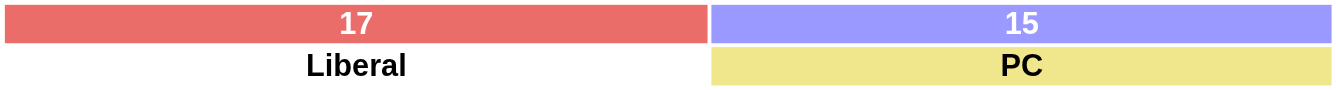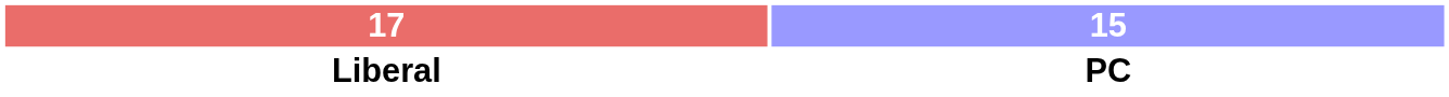Liberal | 15: khaki background -> no background
